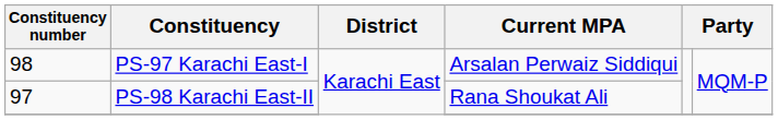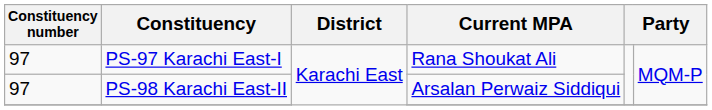PS-97 Karachi East-I | Constituency number: 98 -> 97
PS-97 Karachi East-I | Current MPA: Arsalan Perwaiz Siddiqui -> Rana Shoukat Ali
PS-98 Karachi East-II | Current MPA: Rana Shoukat Ali -> Arsalan Perwaiz Siddiqui
